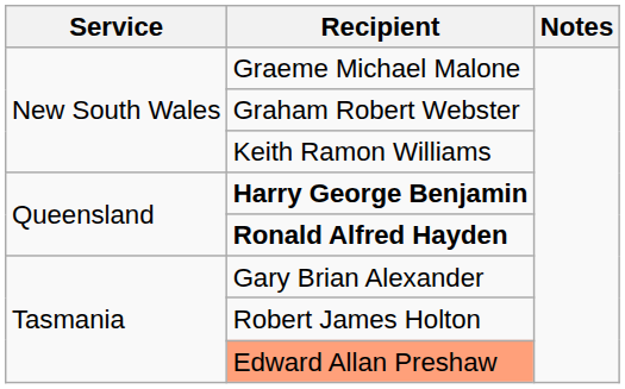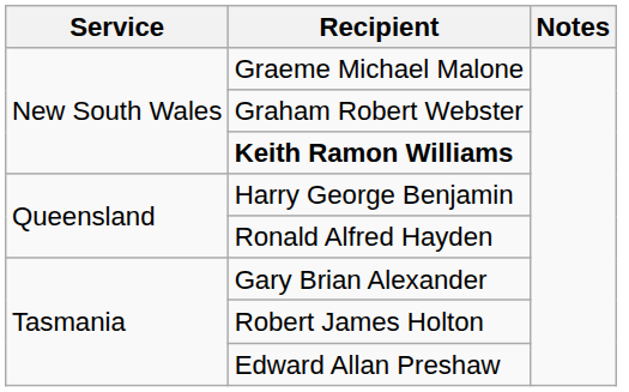Keith Ramon Williams | Recipient: normal -> bold
Harry George Benjamin | Recipient: bold -> normal
Ronald Alfred Hayden | Recipient: bold -> normal
Edward Allan Preshaw | Recipient: lightsalmon background -> no background
